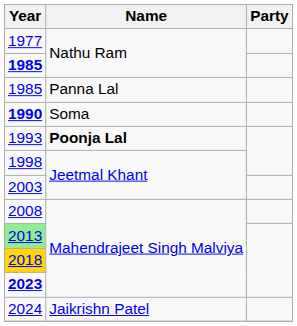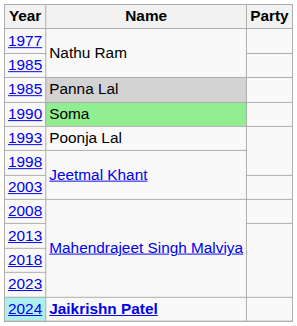1985 / Nathu Ram | Year: bold -> normal
1985 / Panna Lal | Name: no background -> lightgrey background
1990 | Year: bold -> normal
1990 | Name: no background -> lightgreen background
1993 | Name: bold -> normal
2013 | Year: lightgreen background -> no background
2018 | Year: gold background -> no background
2023 | Year: bold -> normal
2024 | Year: no background -> paleturquoise background
2024 | Name: normal -> bold
